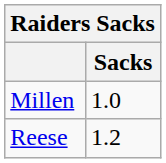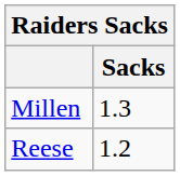Millen | Sacks: 1.0 -> 1.3
